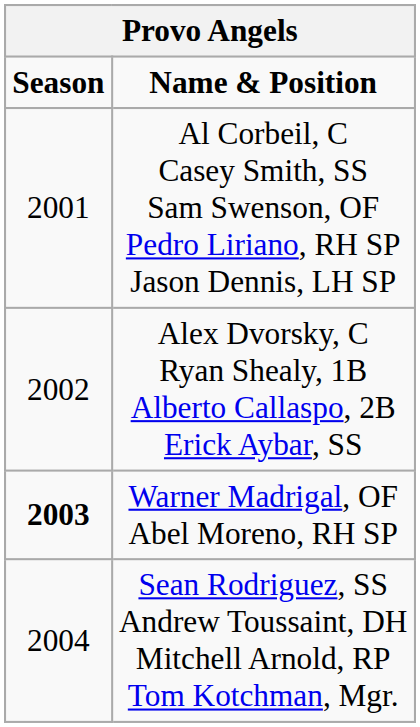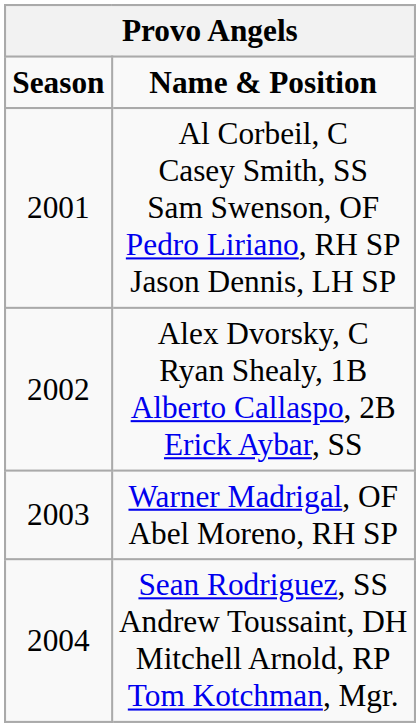Warner Madrigal, OF Abel Moreno, RH SP | Season: bold -> normal
